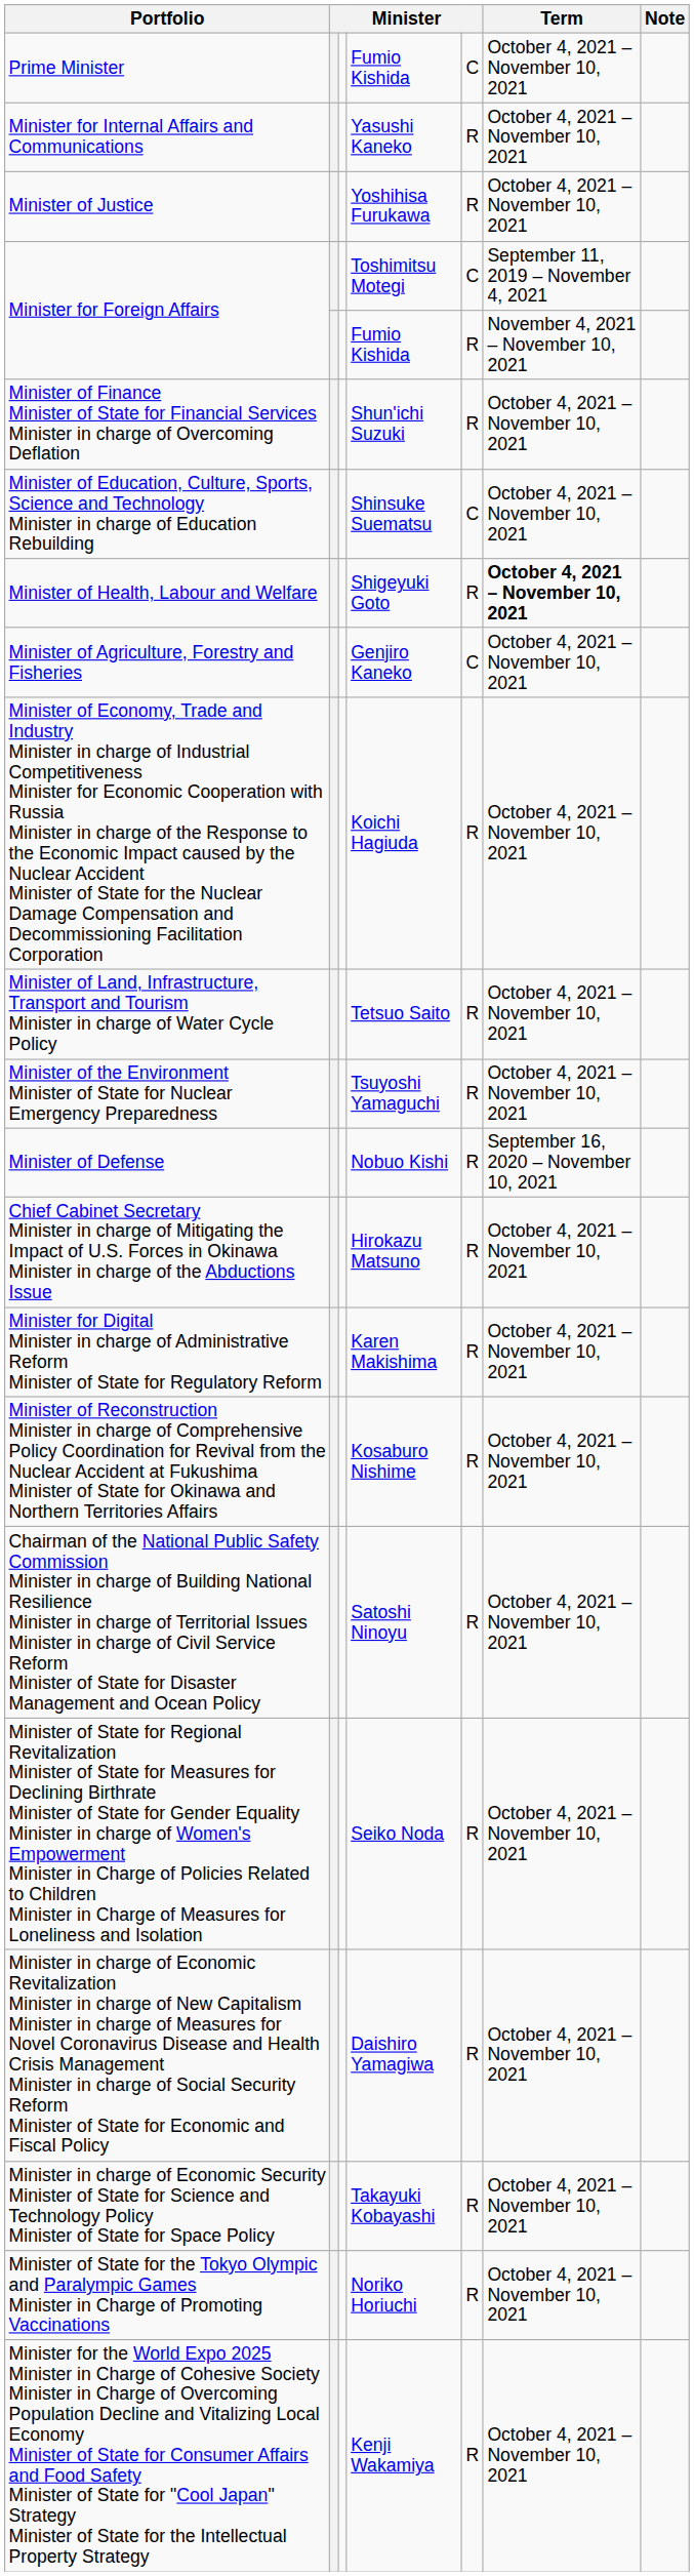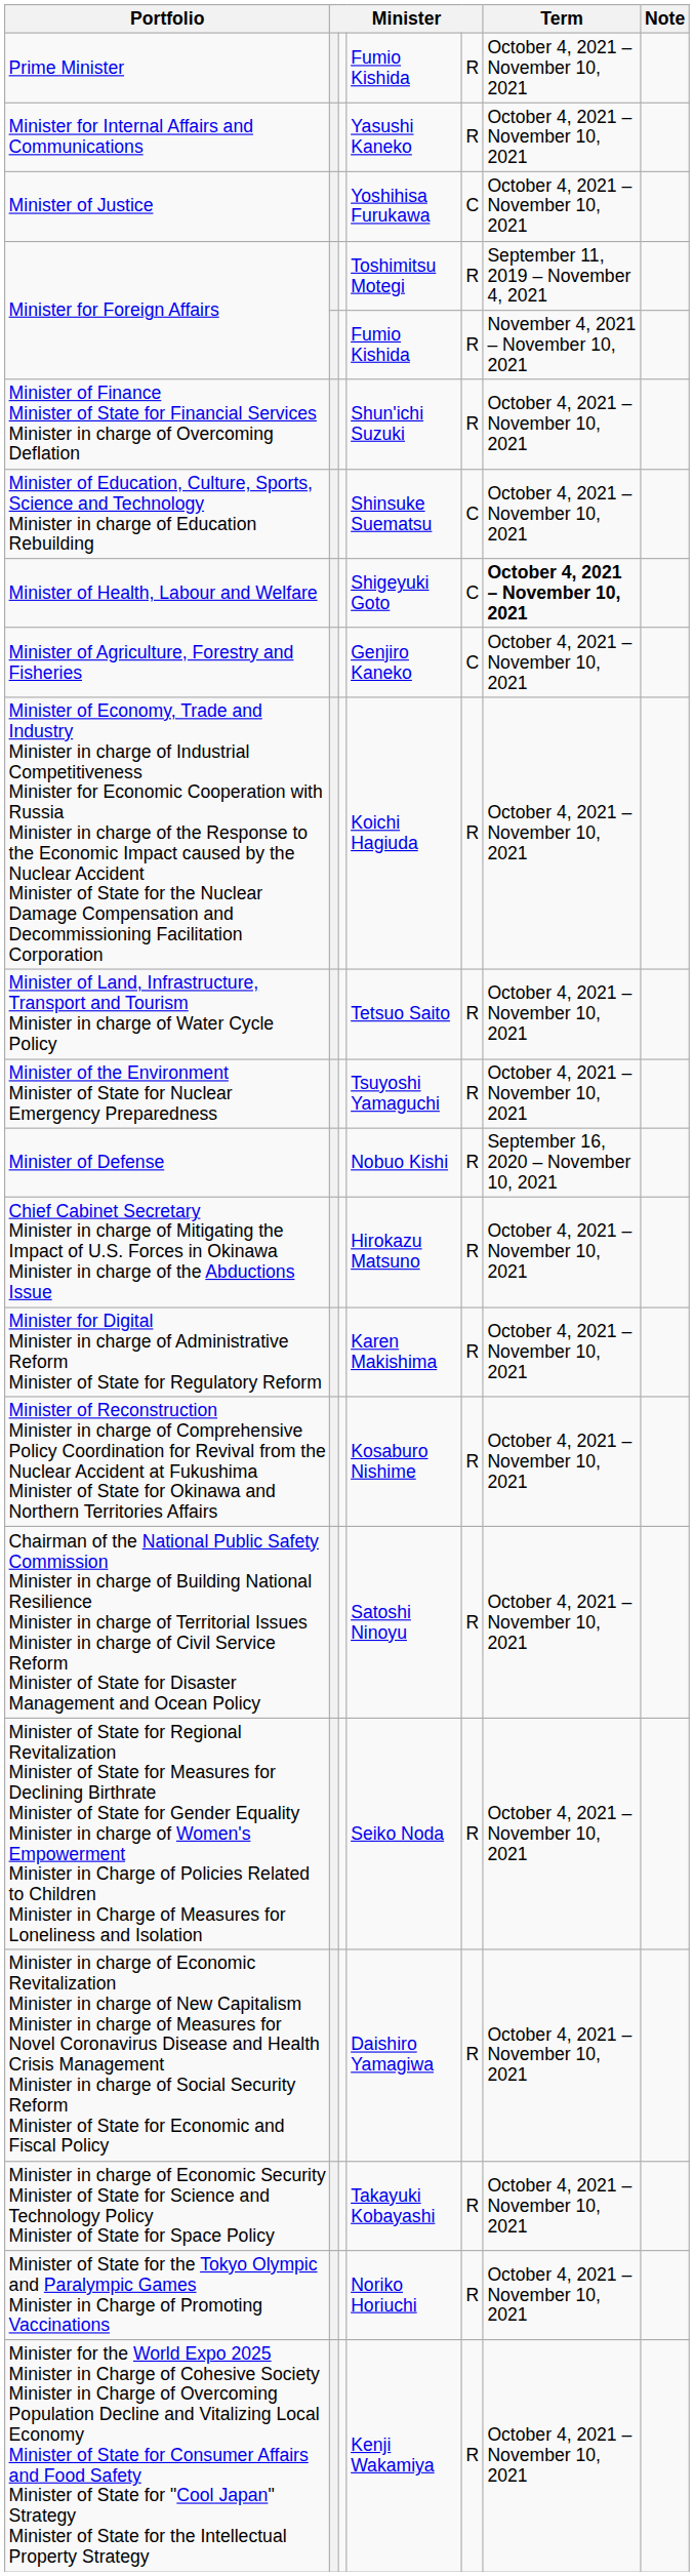Prime Minister | column 5: C -> R
Minister of Justice | column 5: R -> C
Minister for Foreign Affairs / Toshimitsu Motegi | column 5: C -> R
Minister of Health, Labour and Welfare | column 5: R -> C
